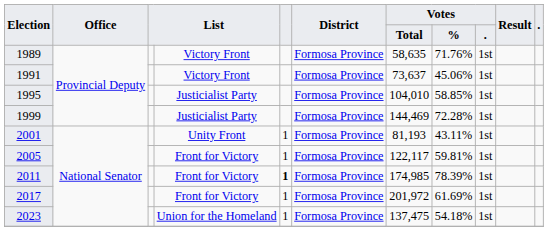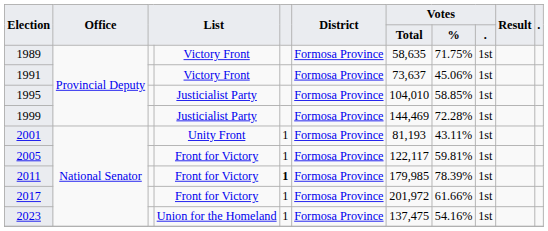1989 | Votes / %: 71.76% -> 71.75%
2011 | Votes / Total: 174,985 -> 179,985
2017 | Votes / %: 61.69% -> 61.66%
2023 | Votes / %: 54.18% -> 54.16%
